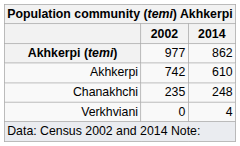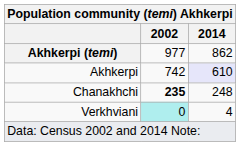Akhkerpi | 2014: no background -> lavender background
Chanakhchi | 2002: normal -> bold
Verkhviani | 2002: no background -> paleturquoise background
